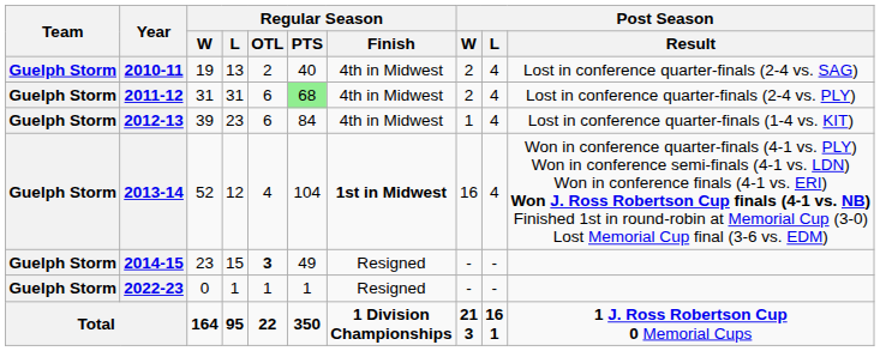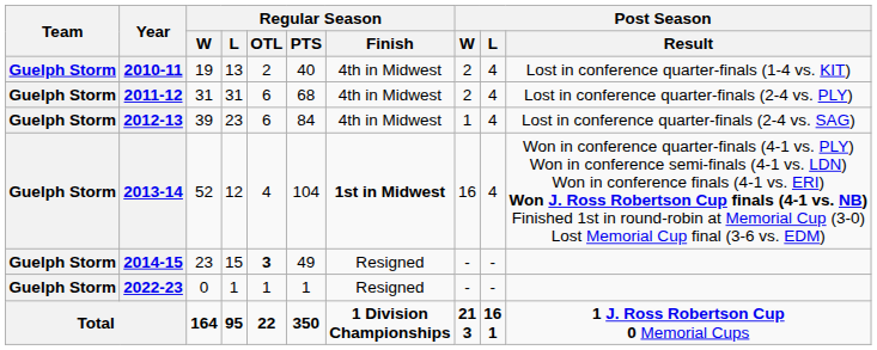2010-11 | Post Season / Result: Lost in conference quarter-finals (2-4 vs. SAG) -> Lost in conference quarter-finals (1-4 vs. KIT)
2011-12 | Regular Season / PTS: lightgreen background -> no background
2012-13 | Post Season / Result: Lost in conference quarter-finals (1-4 vs. KIT) -> Lost in conference quarter-finals (2-4 vs. SAG)
